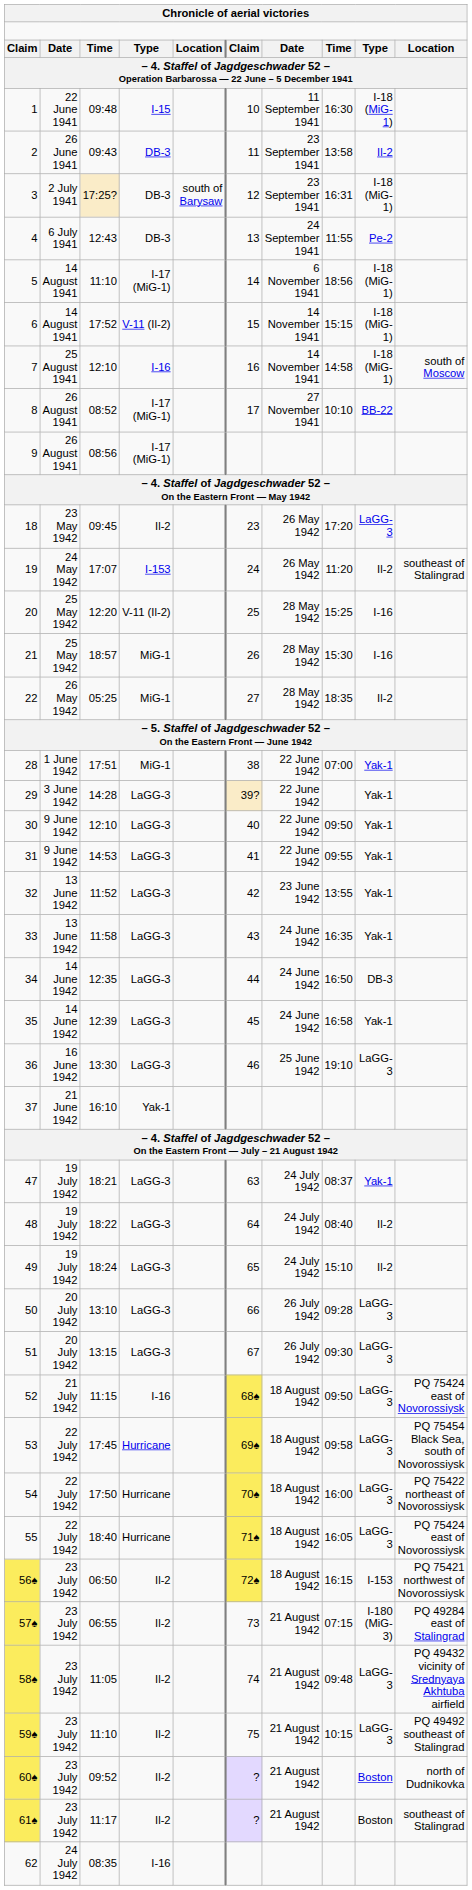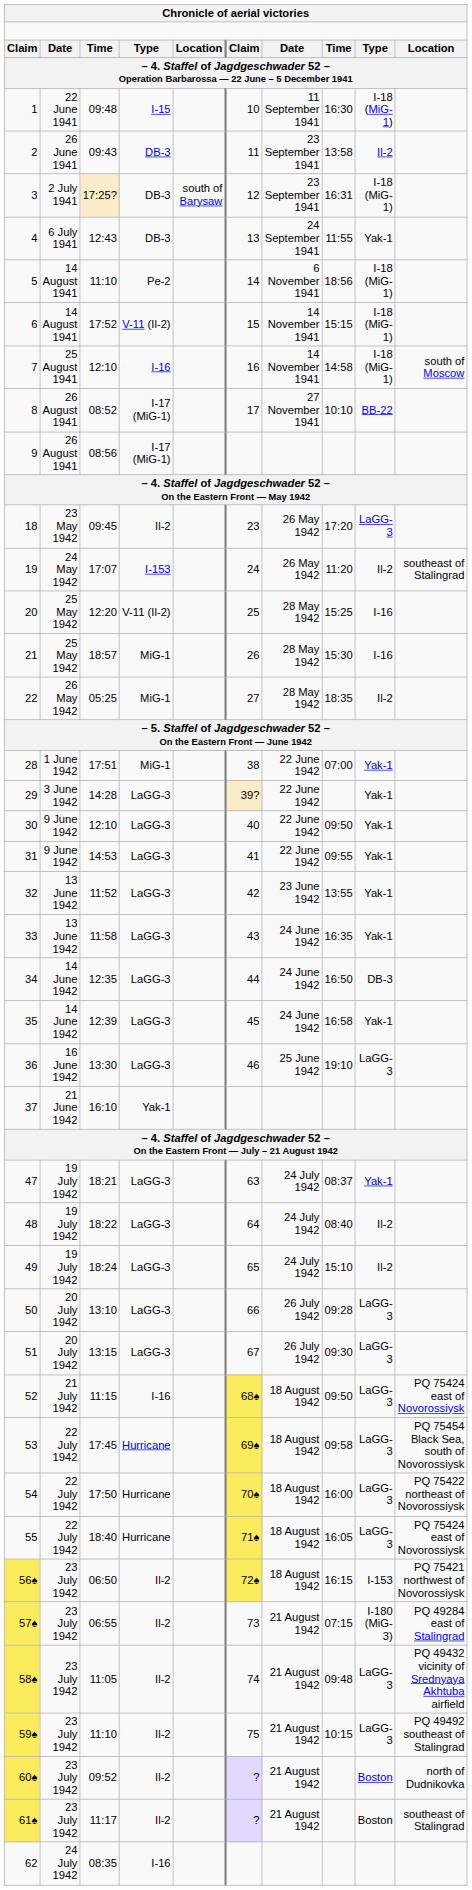4 | column 9: Pe-2 -> Yak-1
5 | column 4: I-17 (MiG-1) -> Pe-2
